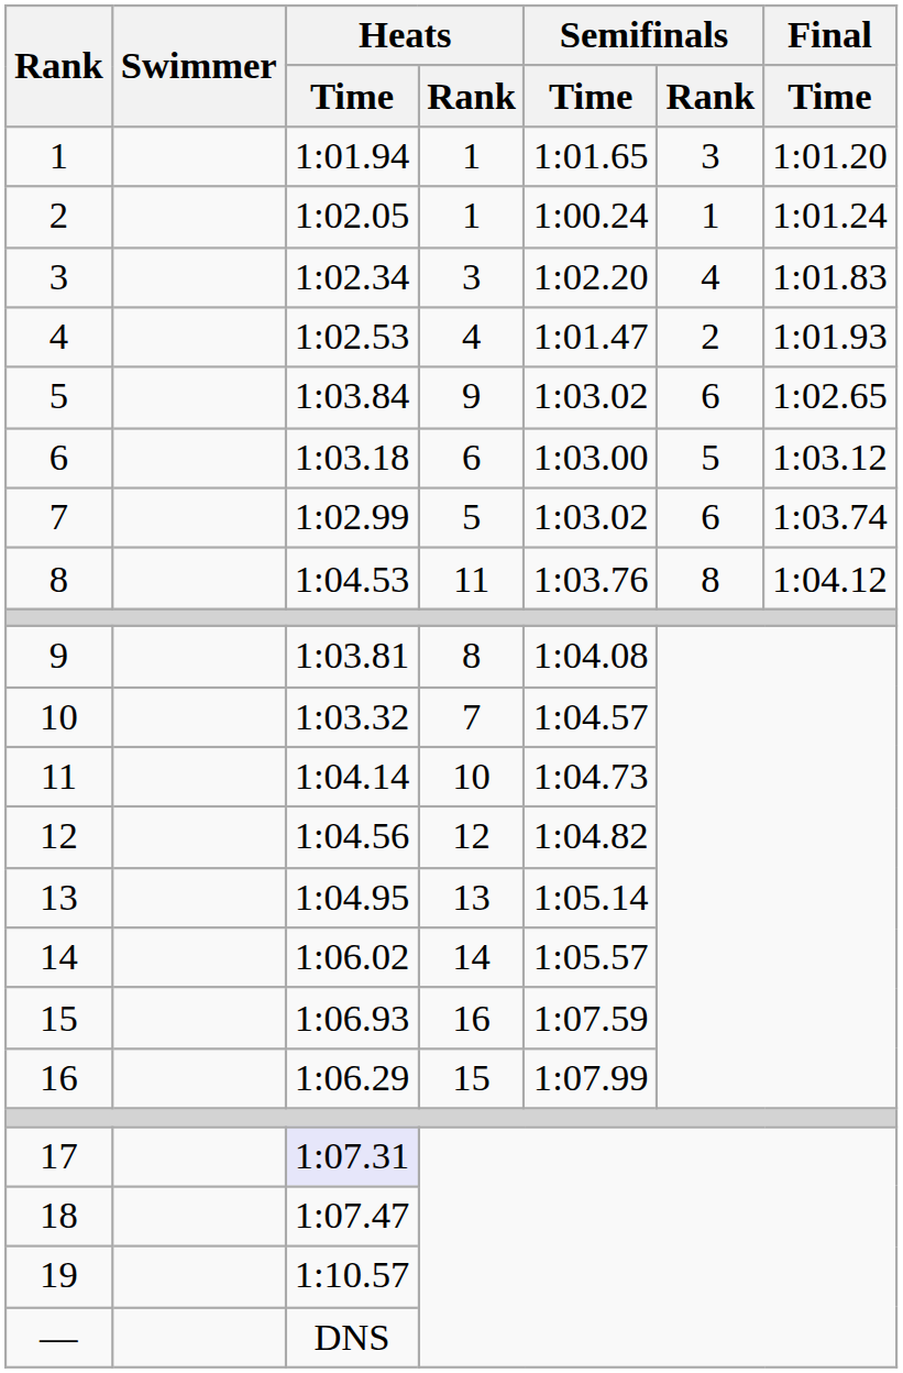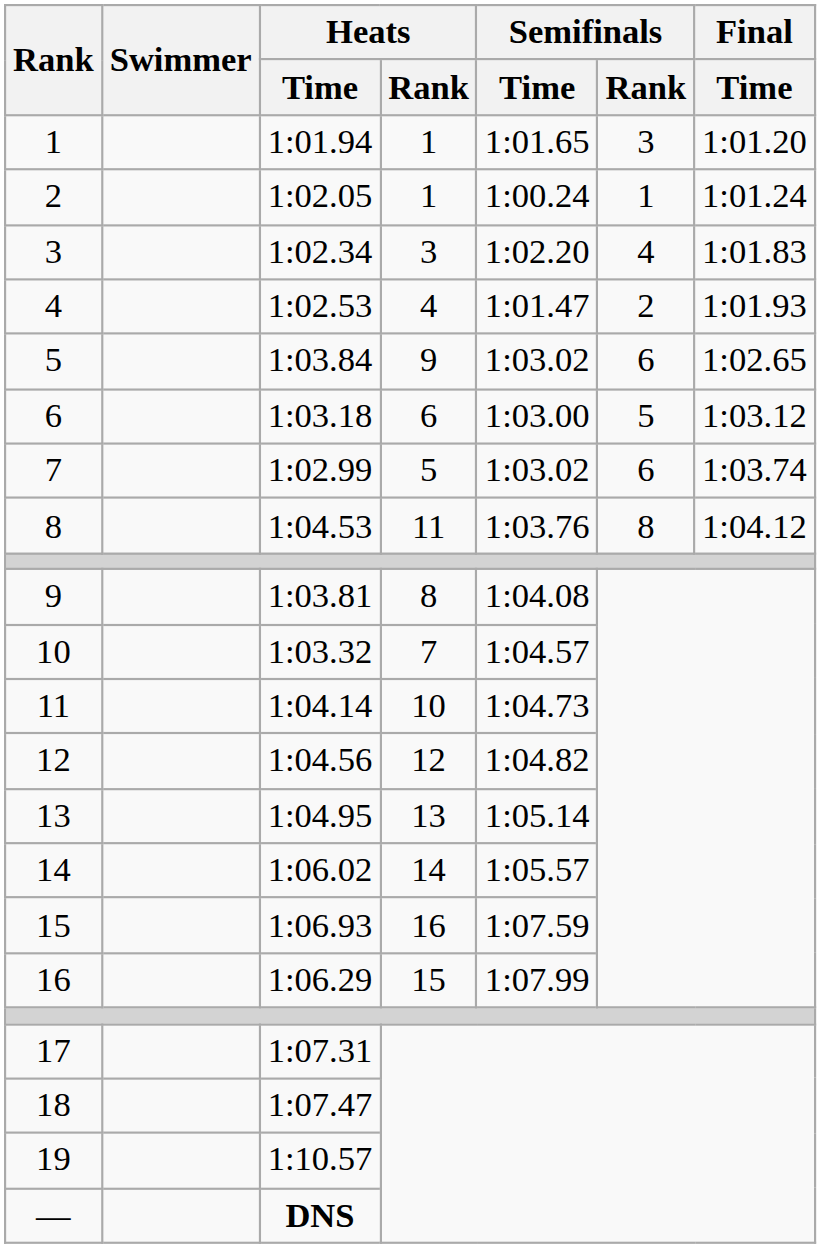17 | Heats / Time: lavender background -> no background
— | Heats / Time: normal -> bold
